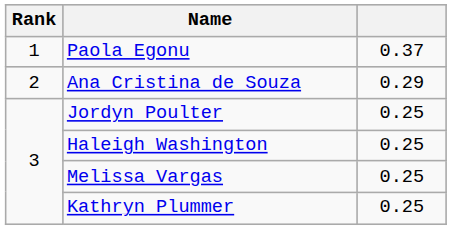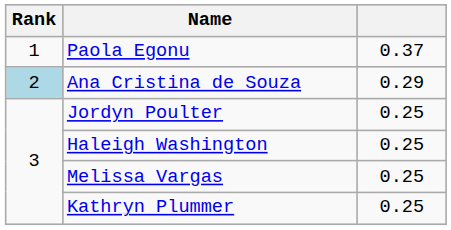Ana Cristina de Souza | Rank: no background -> lightblue background
